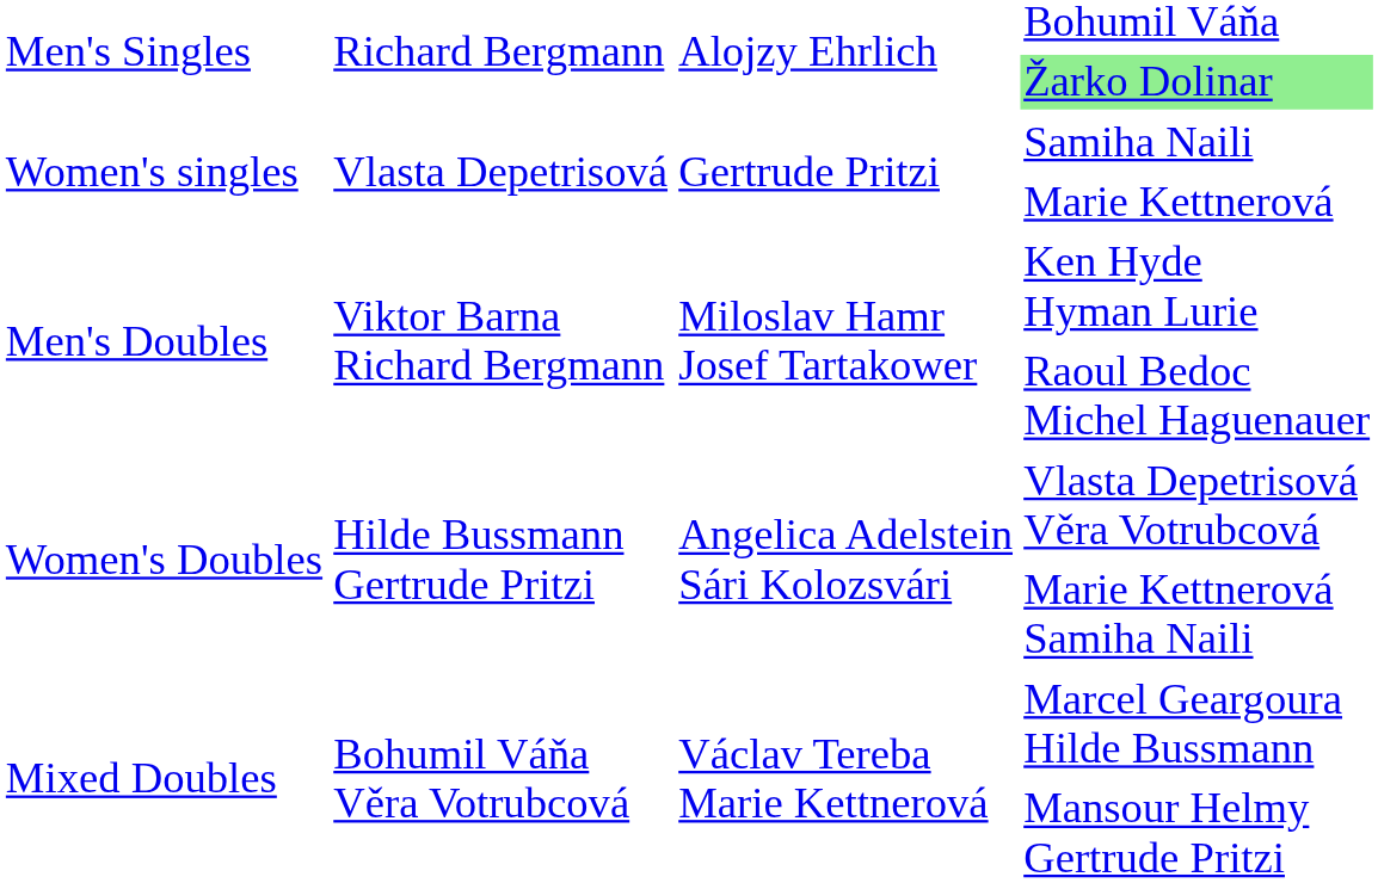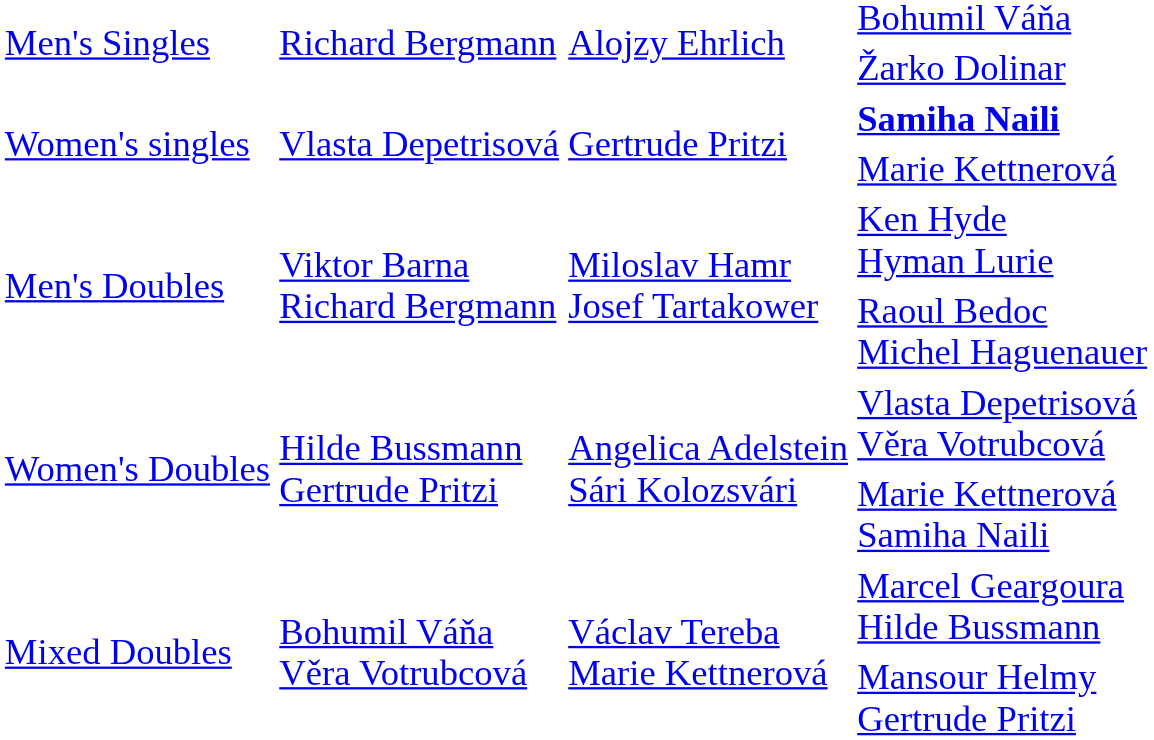Žarko Dolinar | column 4: lightgreen background -> no background
Samiha Naili | column 4: normal -> bold
